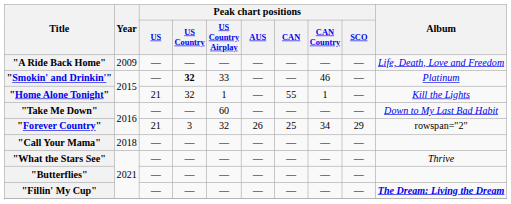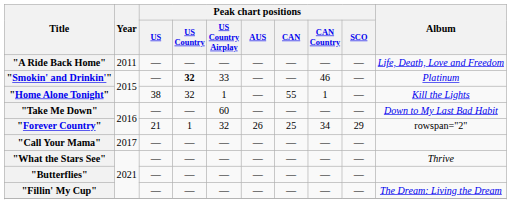"A Ride Back Home" | Year: 2009 -> 2011
"Home Alone Tonight" | Peak chart positions / US: 21 -> 38
"Forever Country" | Peak chart positions / US Country: 3 -> 1
"Call Your Mama" | Year: 2018 -> 2017
"Fillin' My Cup" | Album: bold -> normal
